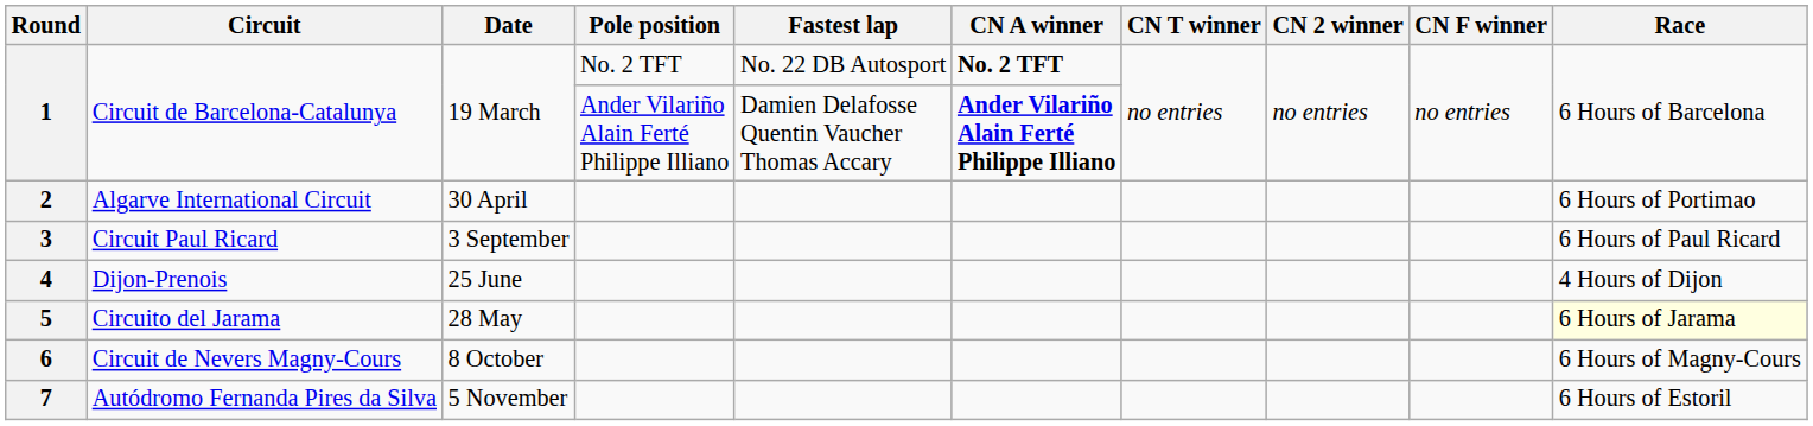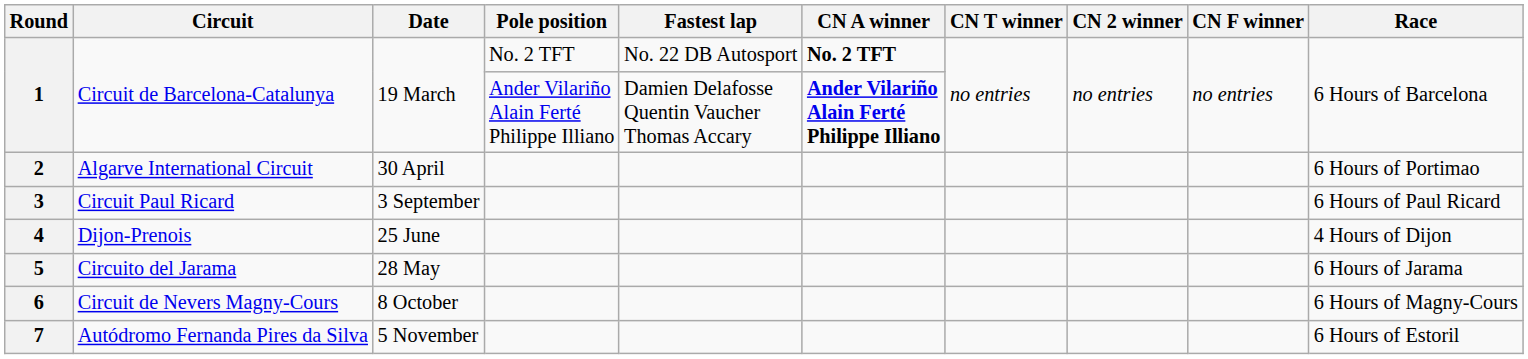5 | Race: lightyellow background -> no background
